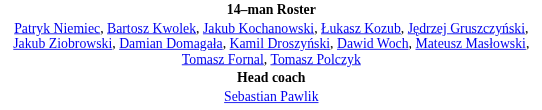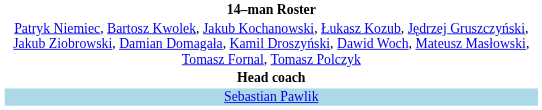row 4 | column 1: no background -> lightblue background
